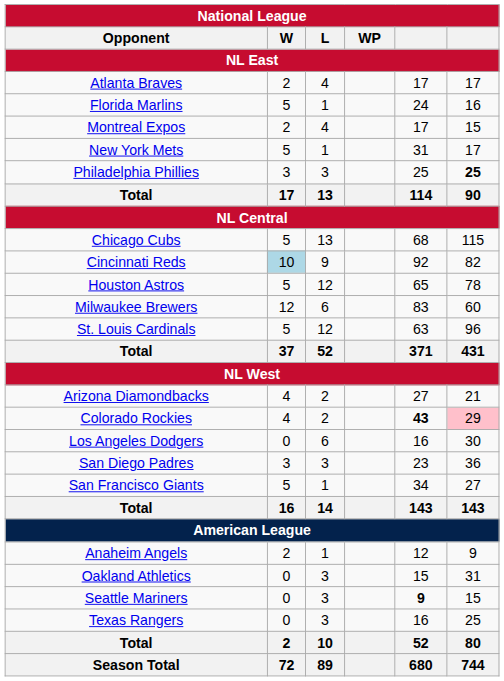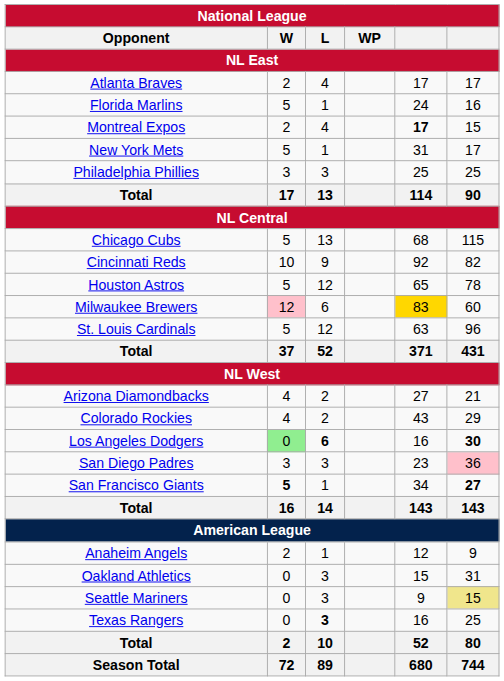Montreal Expos | column 5: normal -> bold
Philadelphia Phillies | column 6: bold -> normal
Cincinnati Reds | W: lightblue background -> no background
Milwaukee Brewers | W: no background -> pink background
Milwaukee Brewers | column 5: no background -> gold background
Colorado Rockies | column 5: bold -> normal
Colorado Rockies | column 6: pink background -> no background
Los Angeles Dodgers | W: no background -> lightgreen background
Los Angeles Dodgers | L: normal -> bold
Los Angeles Dodgers | column 6: normal -> bold
San Diego Padres | column 6: no background -> pink background
San Francisco Giants | W: normal -> bold
San Francisco Giants | column 6: normal -> bold
Seattle Mariners | column 5: bold -> normal
Seattle Mariners | column 6: no background -> khaki background
Texas Rangers | L: normal -> bold
